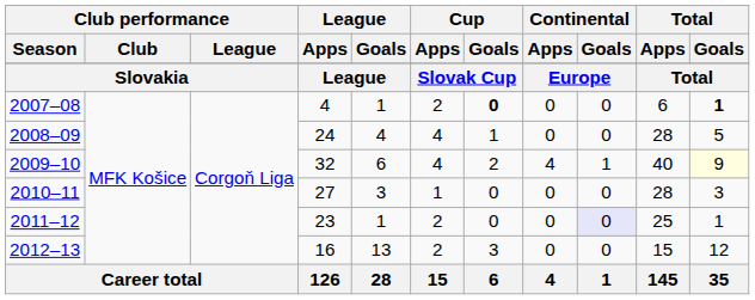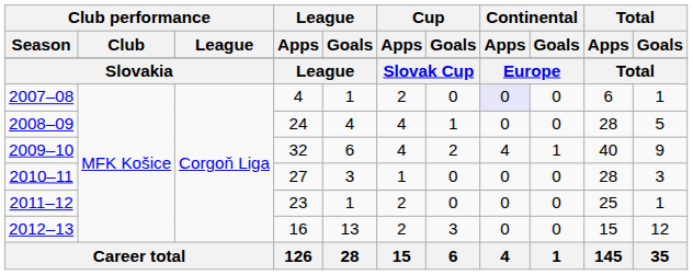2007–08 | Cup / Goals: bold -> normal
2007–08 | Continental / Apps: no background -> lavender background
2007–08 | Total / Goals: bold -> normal
2009–10 | Total / Goals: lightyellow background -> no background
2011–12 | Continental / Goals: lavender background -> no background
